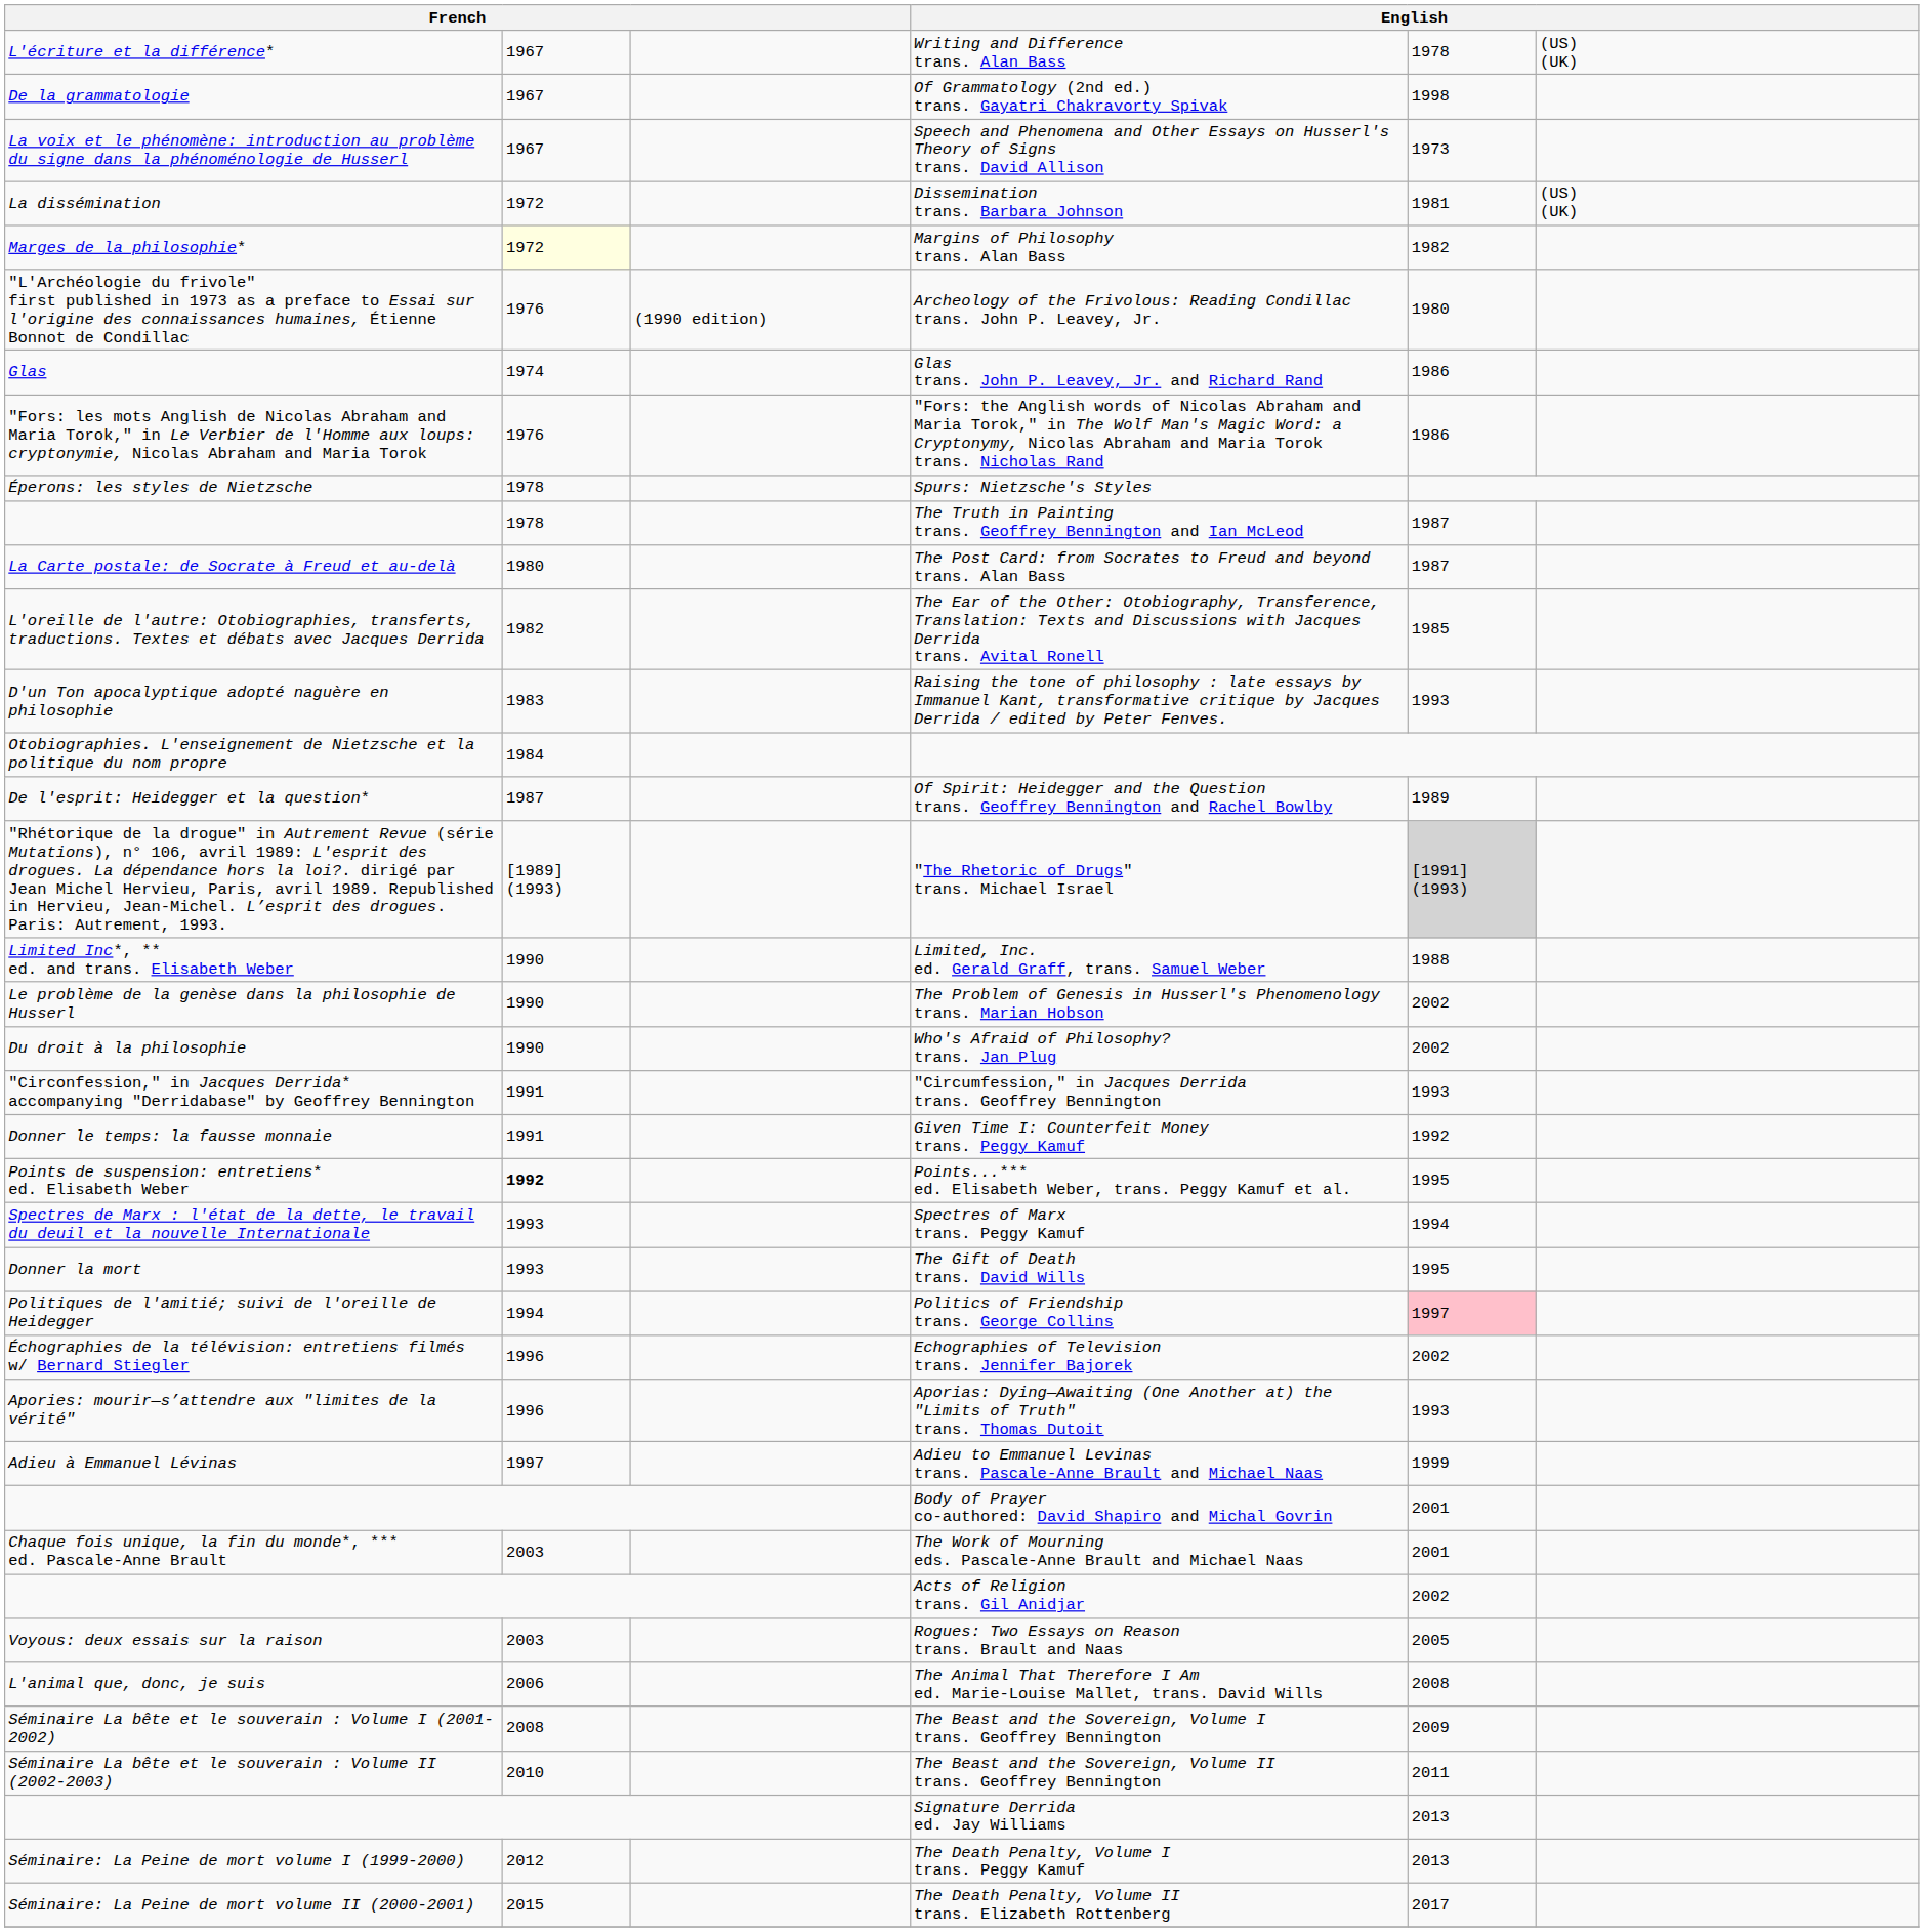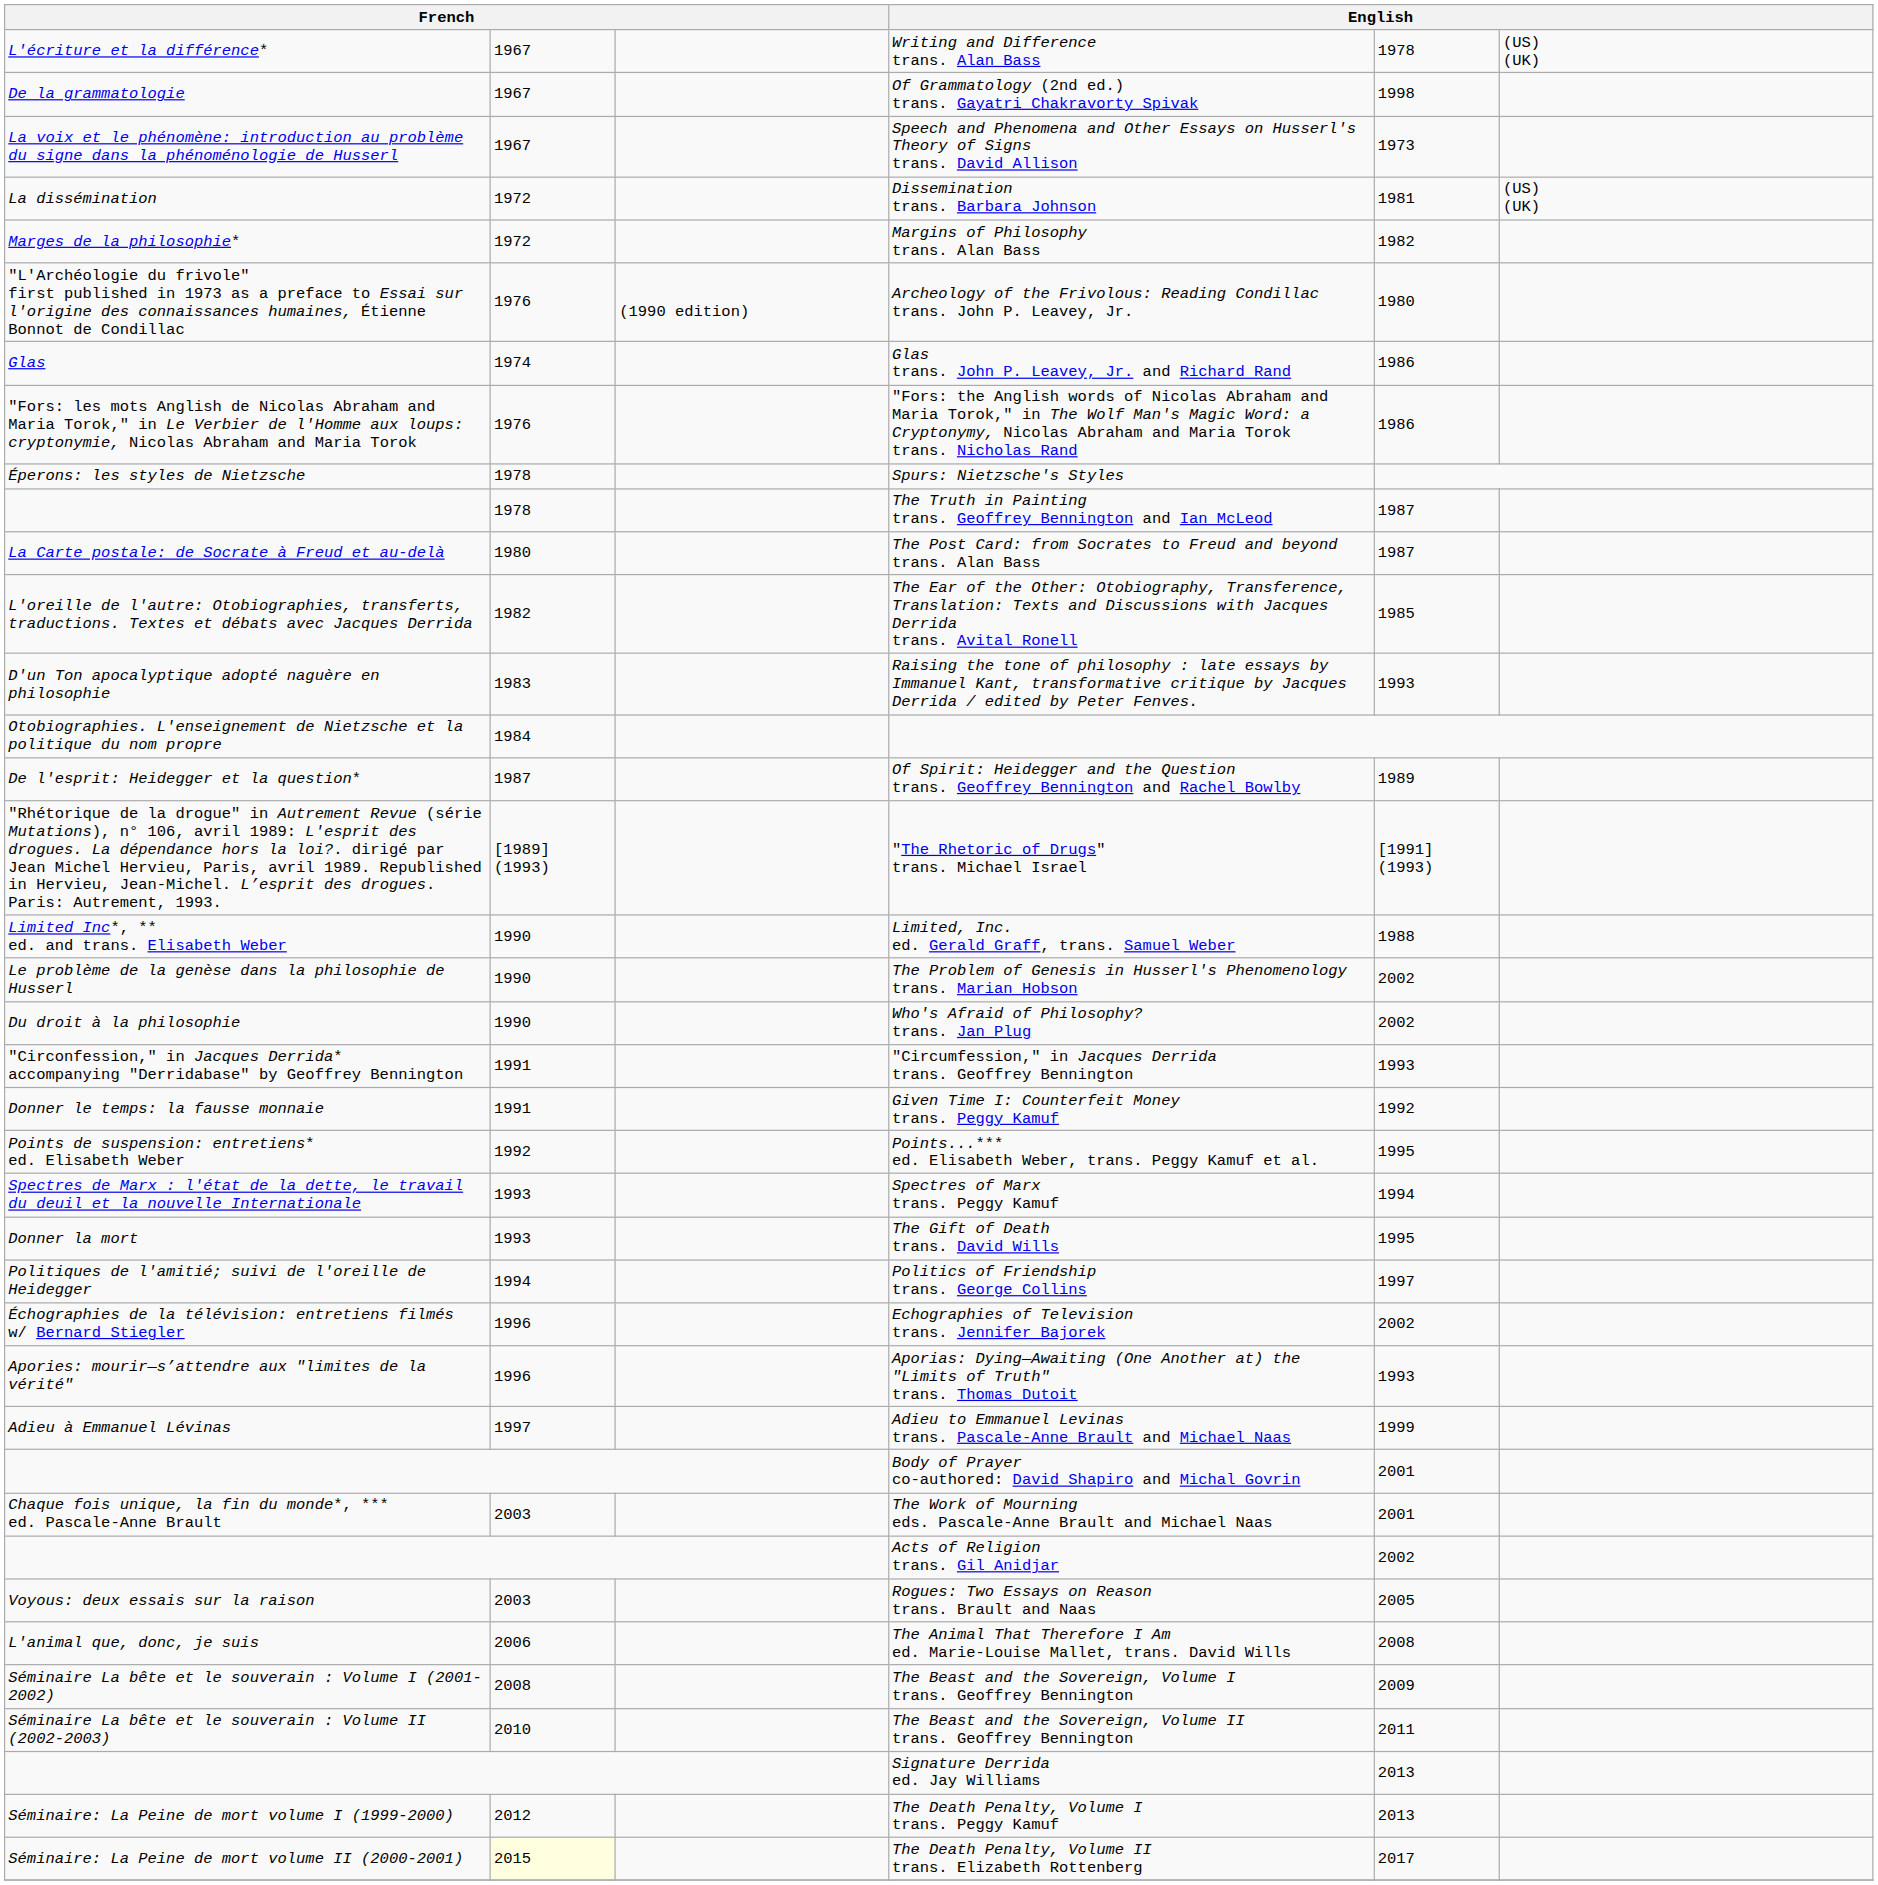Margins of Philosophy trans. Alan Bass | column 2: lightyellow background -> no background
"The Rhetoric of Drugs" trans. Michael Israel | column 5: lightgrey background -> no background
Points...*** ed. Elisabeth Weber, trans. Peggy Kamuf et al. | column 2: bold -> normal
Politics of Friendship trans. George Collins | column 5: pink background -> no background
The Death Penalty, Volume II trans. Elizabeth Rottenberg | column 2: no background -> lightyellow background
